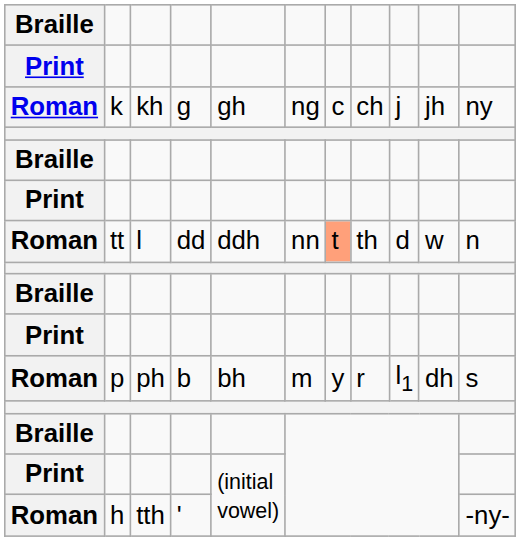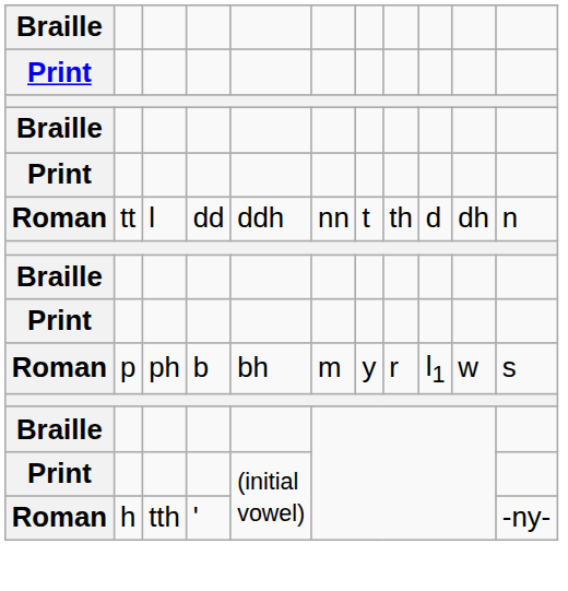- row: Roman | k | kh | g | gh | ng | c | ch | j | jh | ny
tt | column 7: lightsalmon background -> no background
tt | column 10: w -> dh
p | column 10: dh -> w
